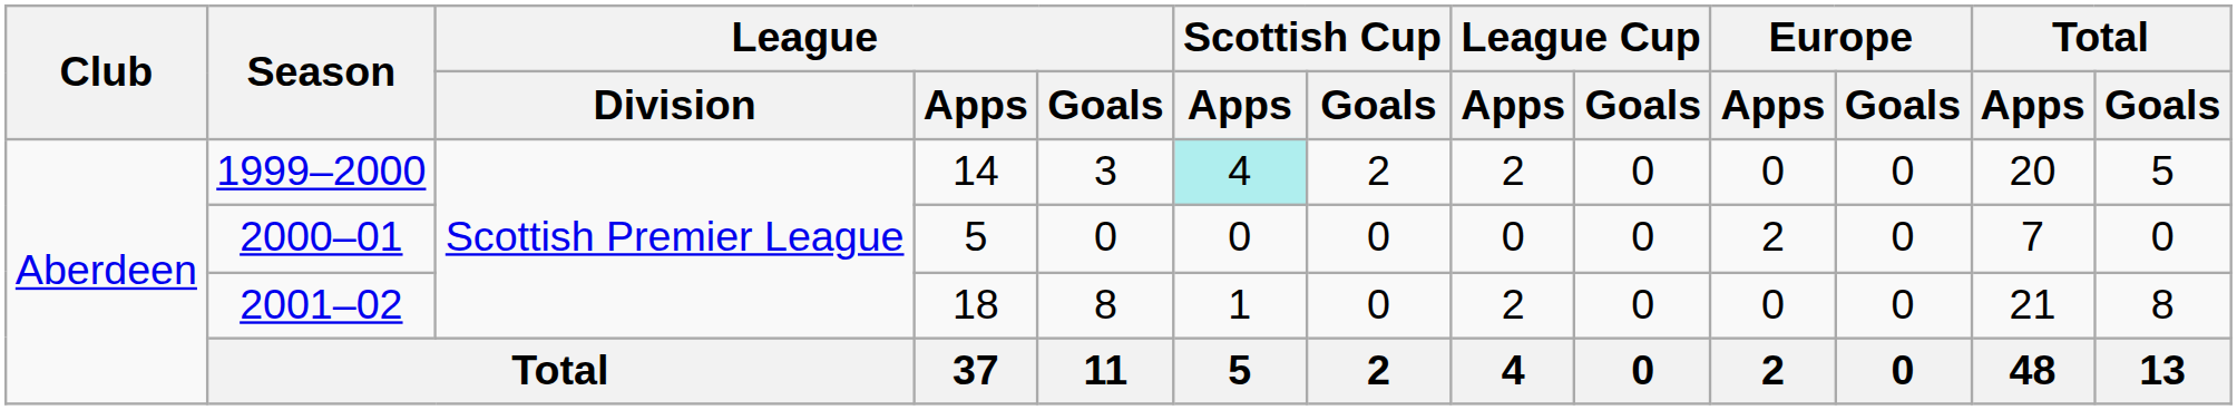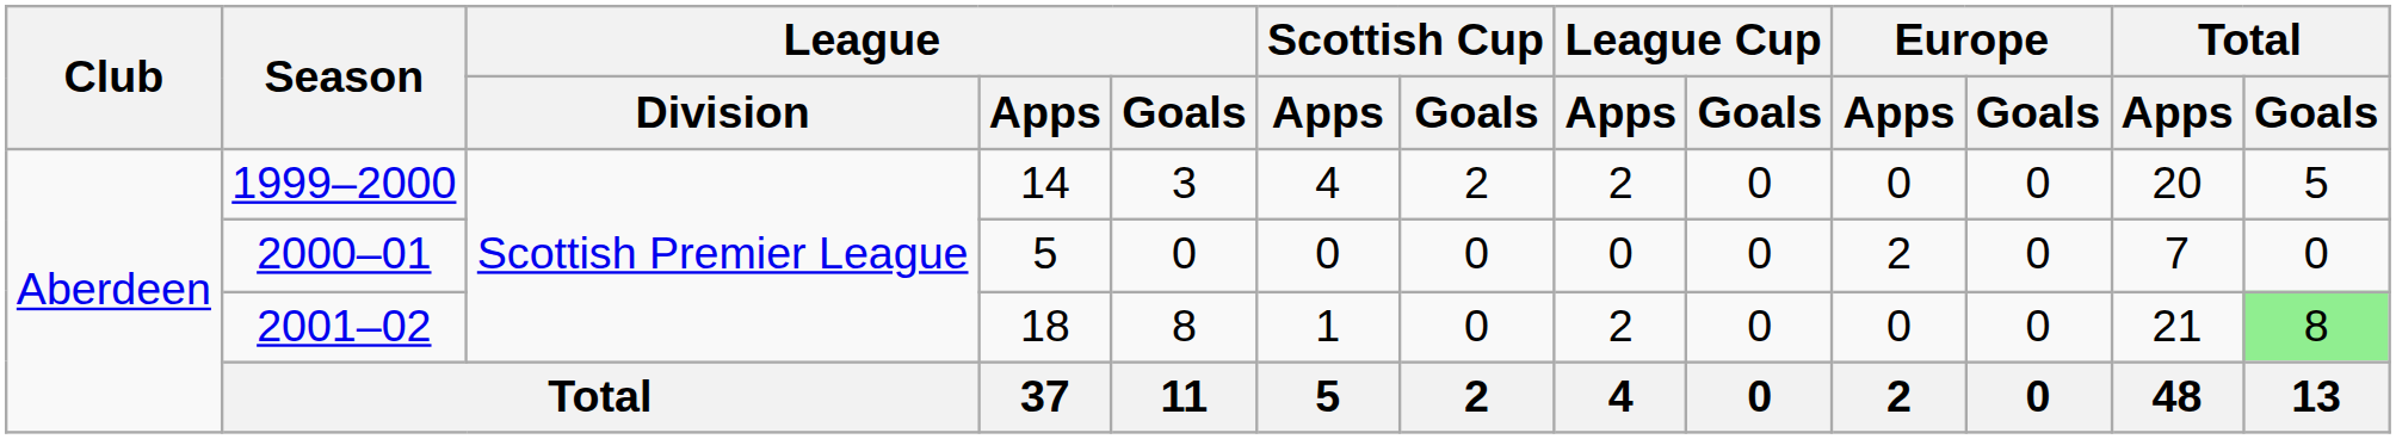1999–2000 | Scottish Cup / Apps: paleturquoise background -> no background
2001–02 | Total / Goals: no background -> lightgreen background
